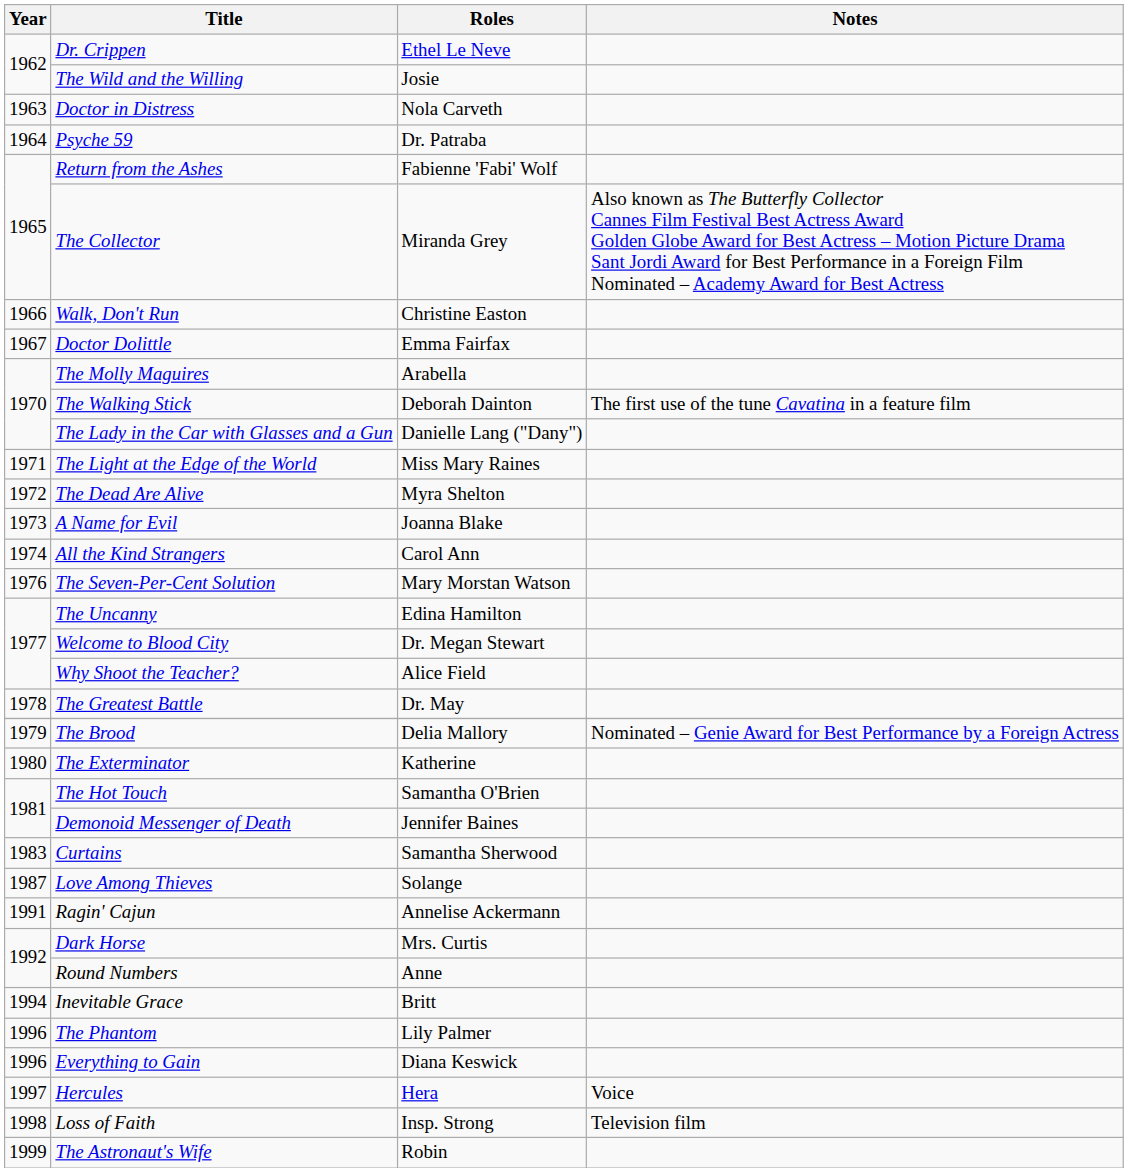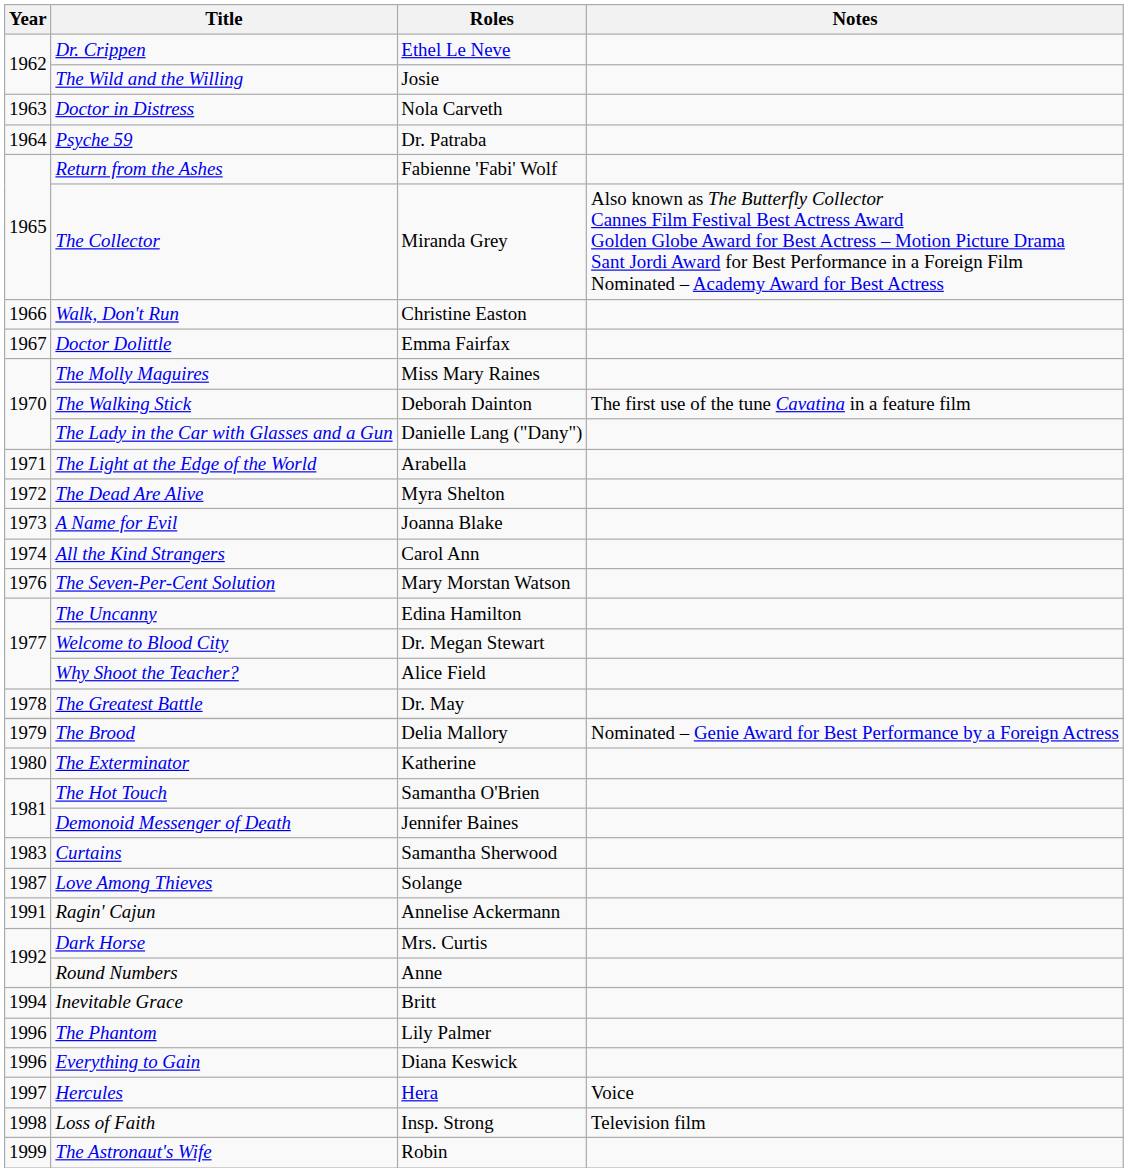The Molly Maguires | Roles: Arabella -> Miss Mary Raines
The Light at the Edge of the World | Roles: Miss Mary Raines -> Arabella
